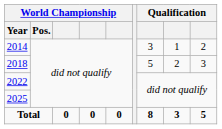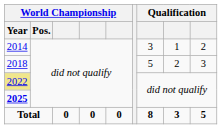2022 | World Championship / Year: no background -> khaki background
2025 | World Championship / Year: normal -> bold
